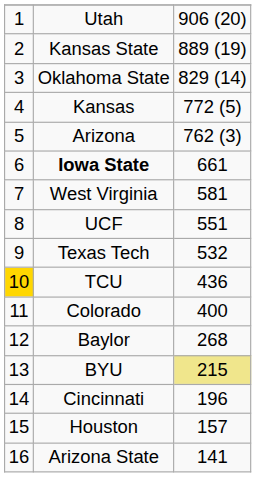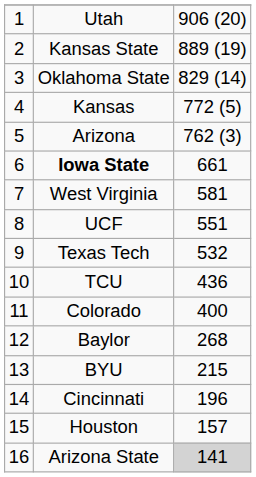TCU | column 1: gold background -> no background
BYU | column 3: khaki background -> no background
Arizona State | column 3: no background -> lightgrey background
